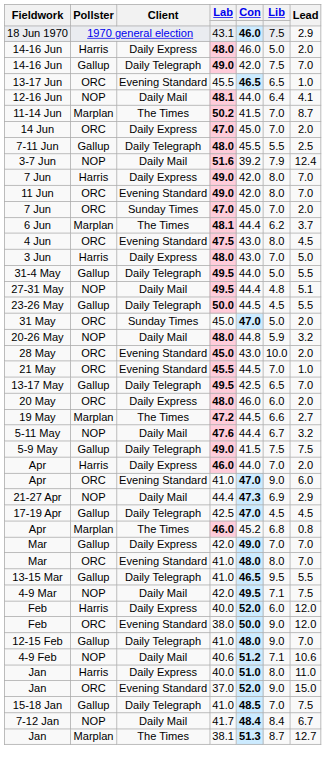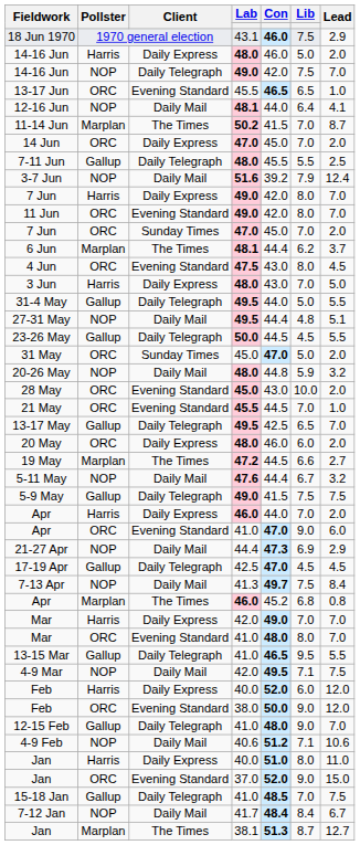14-16 Jun / Daily Telegraph | Pollster: Gallup -> NOP
+ row: 7-13 Apr | NOP | Daily Mail | 41.3 | 49.7 | 7.5 | 8.4
Mar / Daily Express | Pollster: Gallup -> Harris
